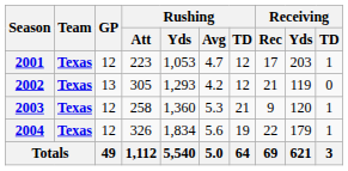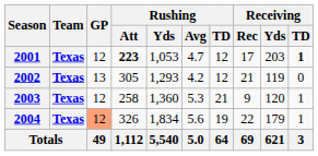2001 | Rushing / Att: normal -> bold
2001 | Receiving / TD: normal -> bold
2004 | GP: no background -> lightsalmon background
